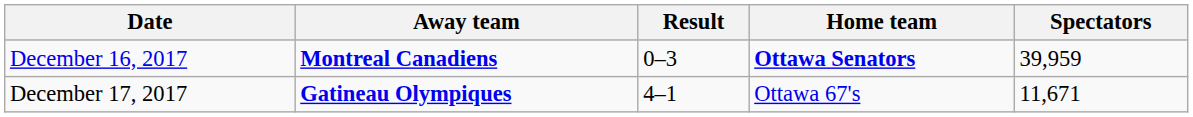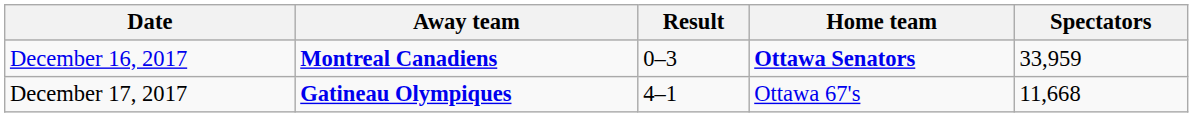December 16, 2017 | Spectators: 39,959 -> 33,959
December 17, 2017 | Spectators: 11,671 -> 11,668
